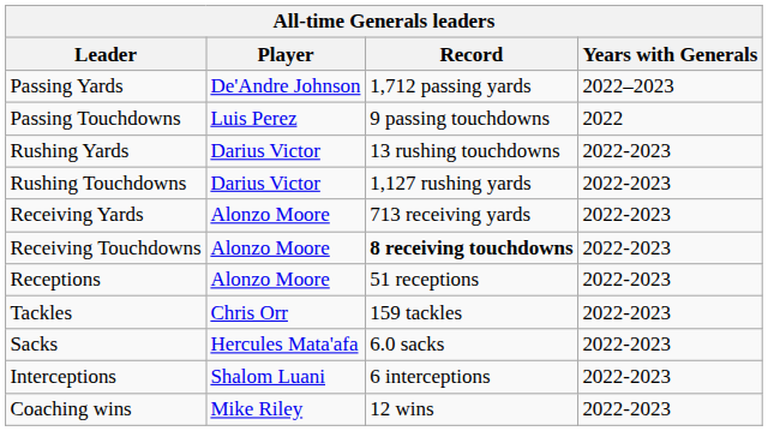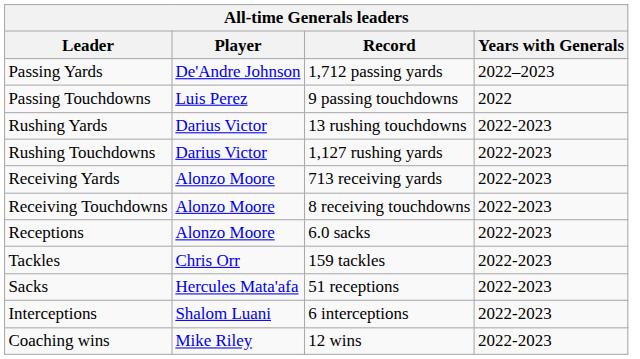Receiving Touchdowns | Record: bold -> normal
Receptions | Record: 51 receptions -> 6.0 sacks
Sacks | Record: 6.0 sacks -> 51 receptions
